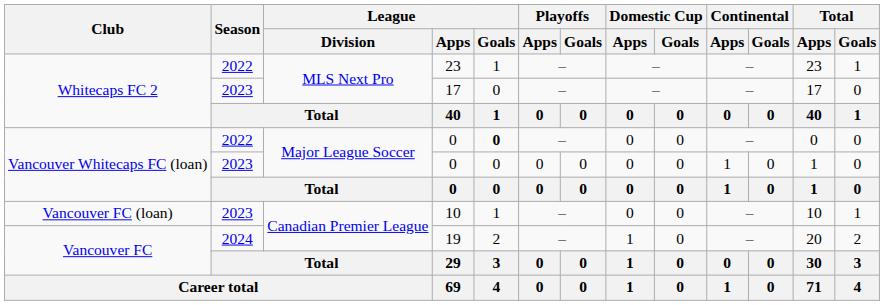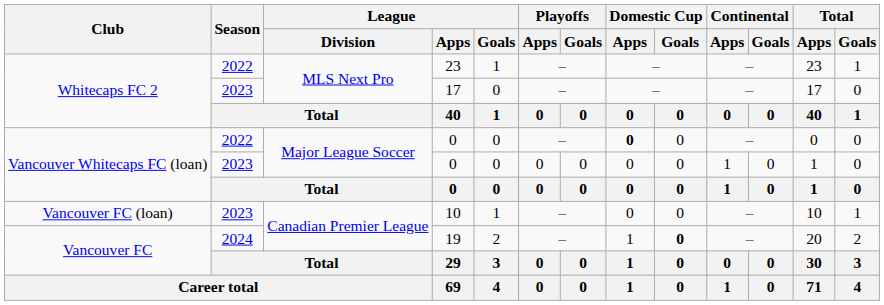2022 / 0 | League / Goals: bold -> normal
2022 / 0 | Domestic Cup / Apps: normal -> bold
19 | Domestic Cup / Goals: normal -> bold
